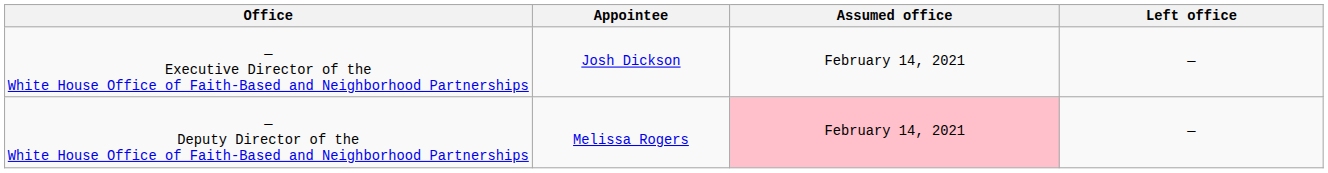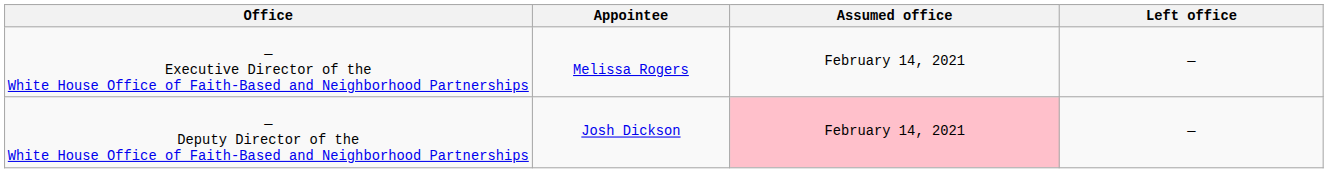row 2 | Appointee: Josh Dickson -> Melissa Rogers
row 3 | Appointee: Melissa Rogers -> Josh Dickson
